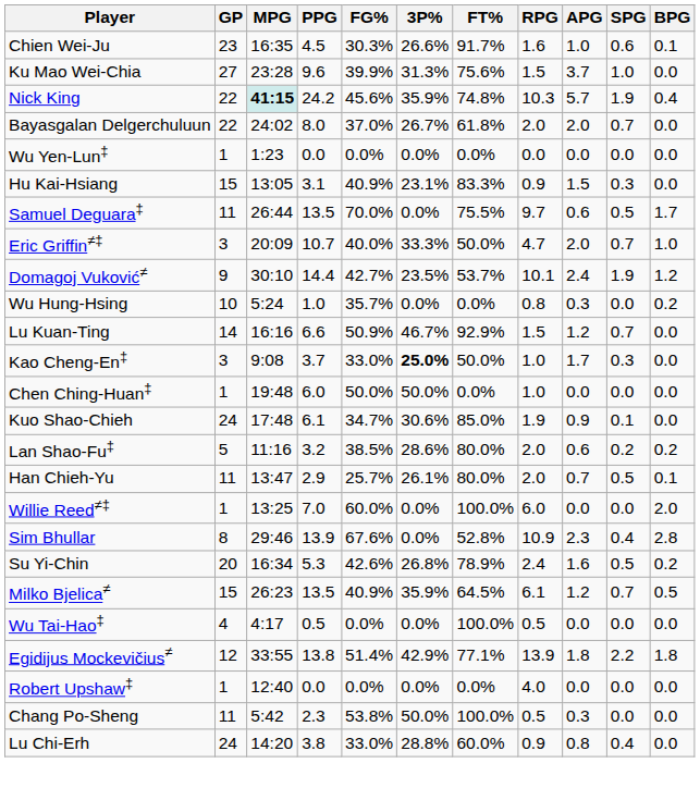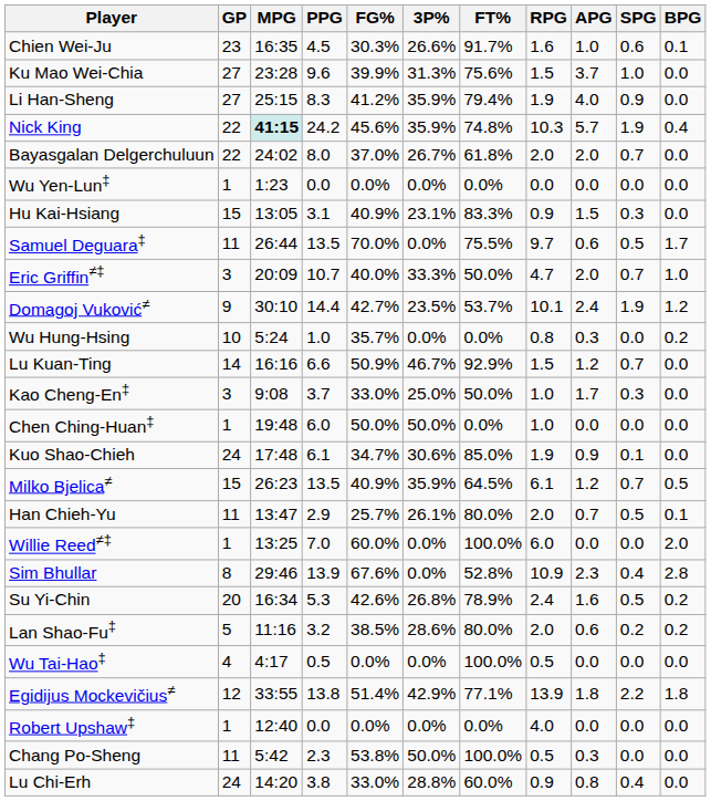+ row: Li Han-Sheng | 27 | 25:15 | 8.3 | 41.2% | 35.9% | 79.4% | 1.9 | 4.0 | 0.9 | 0.0
Kao Cheng-En‡ | 3P%: bold -> normal
rows swapped: Lan Shao-Fu‡ <-> Milko Bjelica≠
